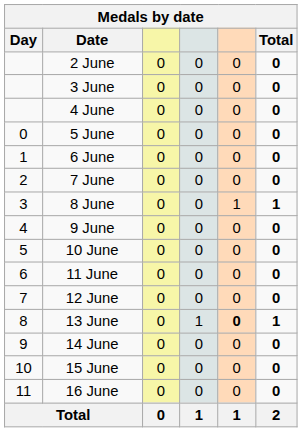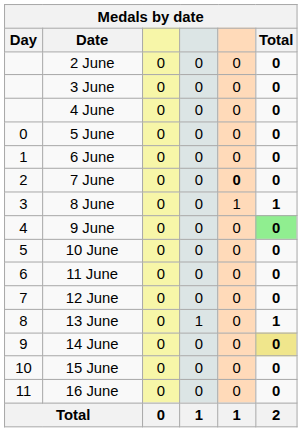7 June | column 5: normal -> bold
9 June | Total: no background -> lightgreen background
13 June | column 5: bold -> normal
14 June | Total: no background -> khaki background
